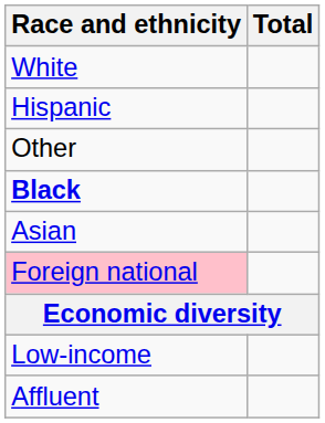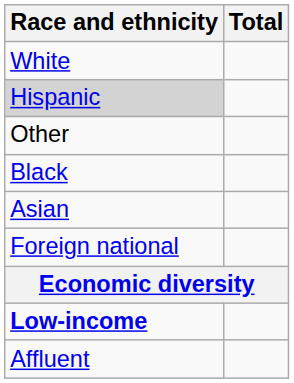Hispanic | Race and ethnicity: no background -> lightgrey background
Black | Race and ethnicity: bold -> normal
Foreign national | Race and ethnicity: pink background -> no background
Low-income | Race and ethnicity: normal -> bold
